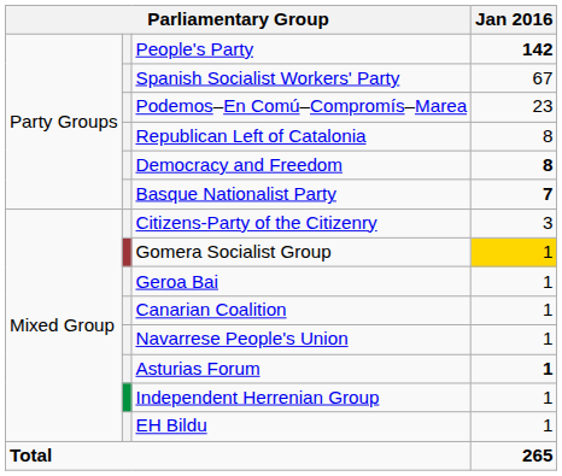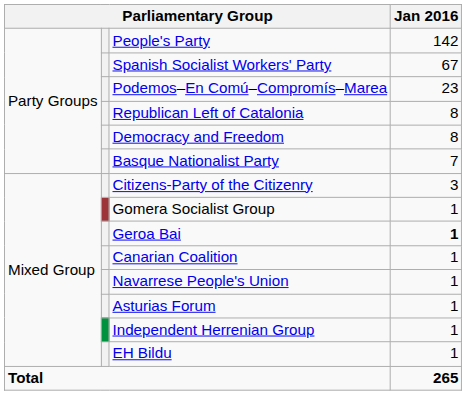People's Party | Jan 2016: bold -> normal
Democracy and Freedom | Jan 2016: bold -> normal
Basque Nationalist Party | Jan 2016: bold -> normal
Gomera Socialist Group | Jan 2016: gold background -> no background
Geroa Bai | Jan 2016: normal -> bold
Asturias Forum | Jan 2016: bold -> normal
